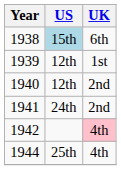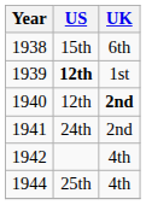1938 | US: lightblue background -> no background
1939 | US: normal -> bold
1940 | UK: normal -> bold
1942 | UK: pink background -> no background
